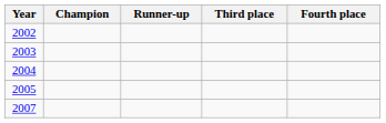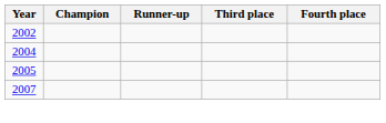- row: 2003
